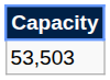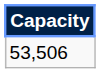row 2 | column 1: 53,503 -> 53,506
